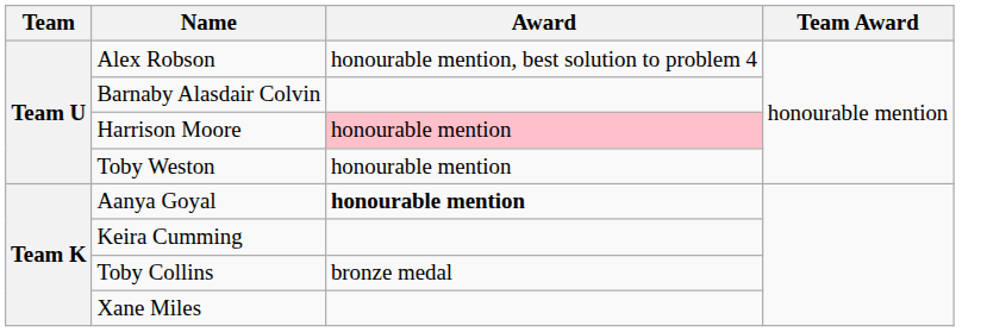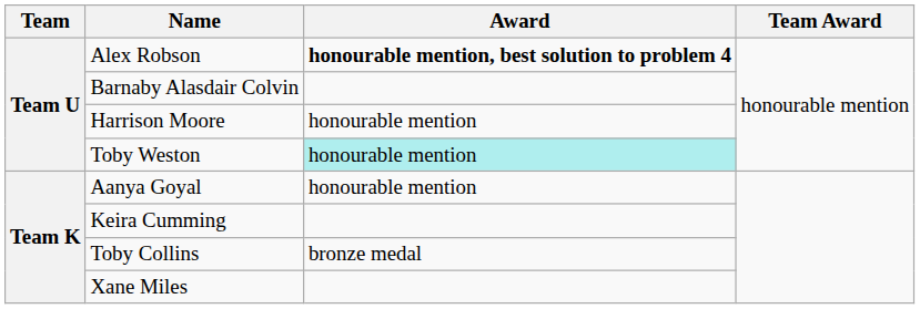Alex Robson | Award: normal -> bold
Harrison Moore | Award: pink background -> no background
Toby Weston | Award: no background -> paleturquoise background
Aanya Goyal | Award: bold -> normal
